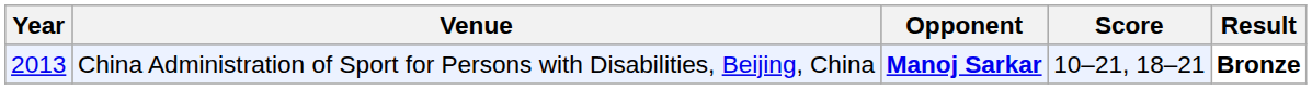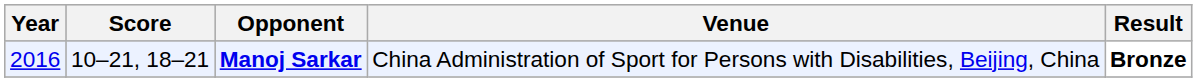columns swapped: Venue <-> Score
row 2 | Year: 2013 -> 2016
